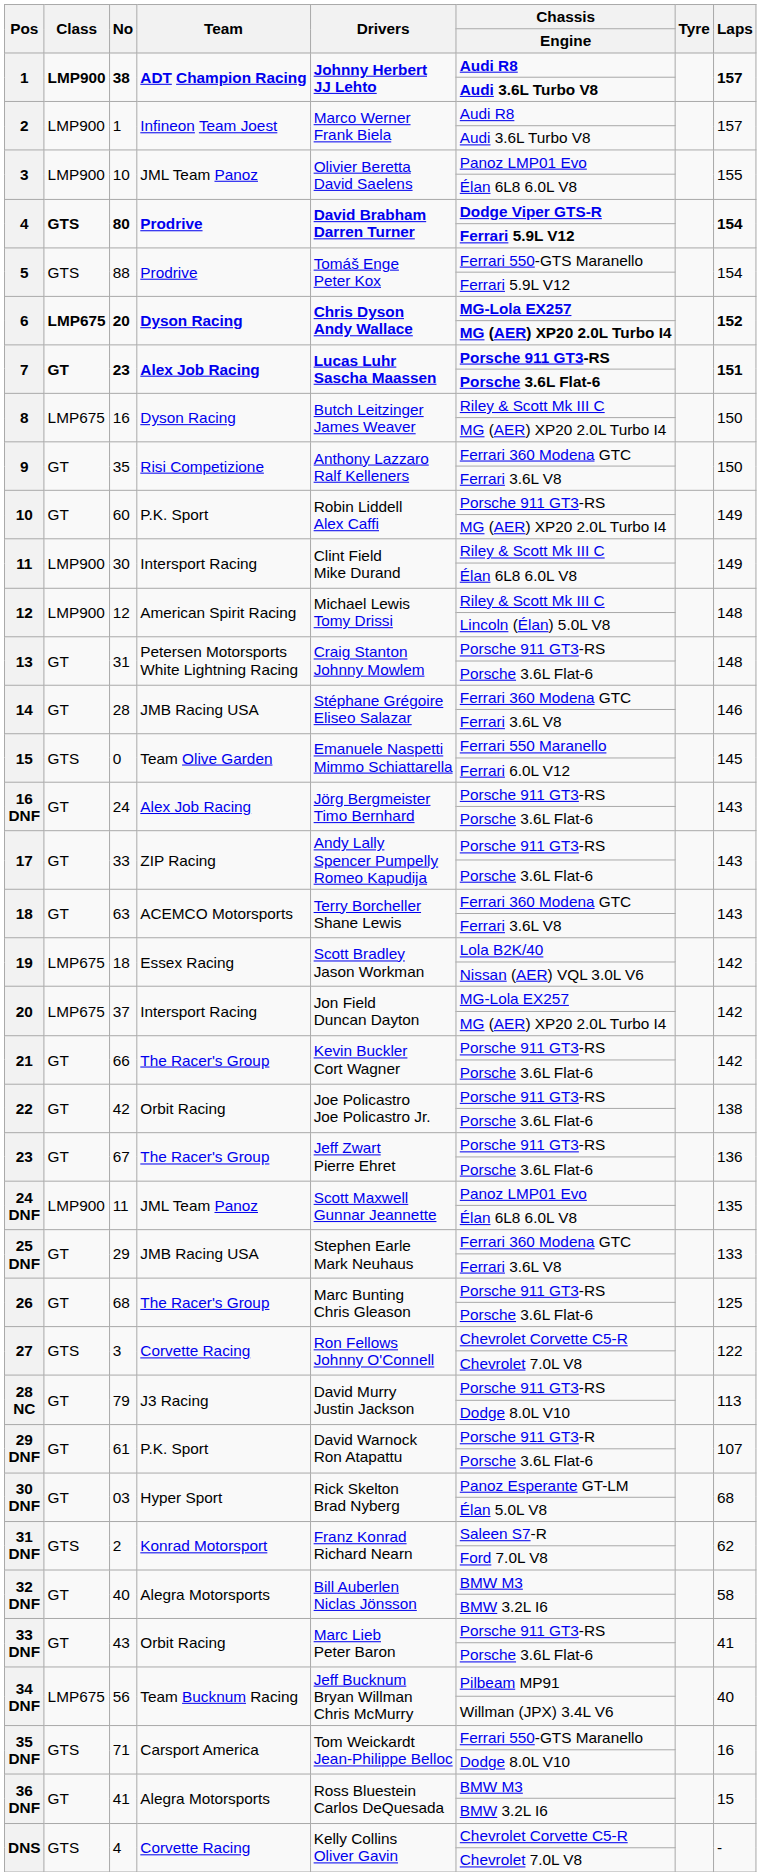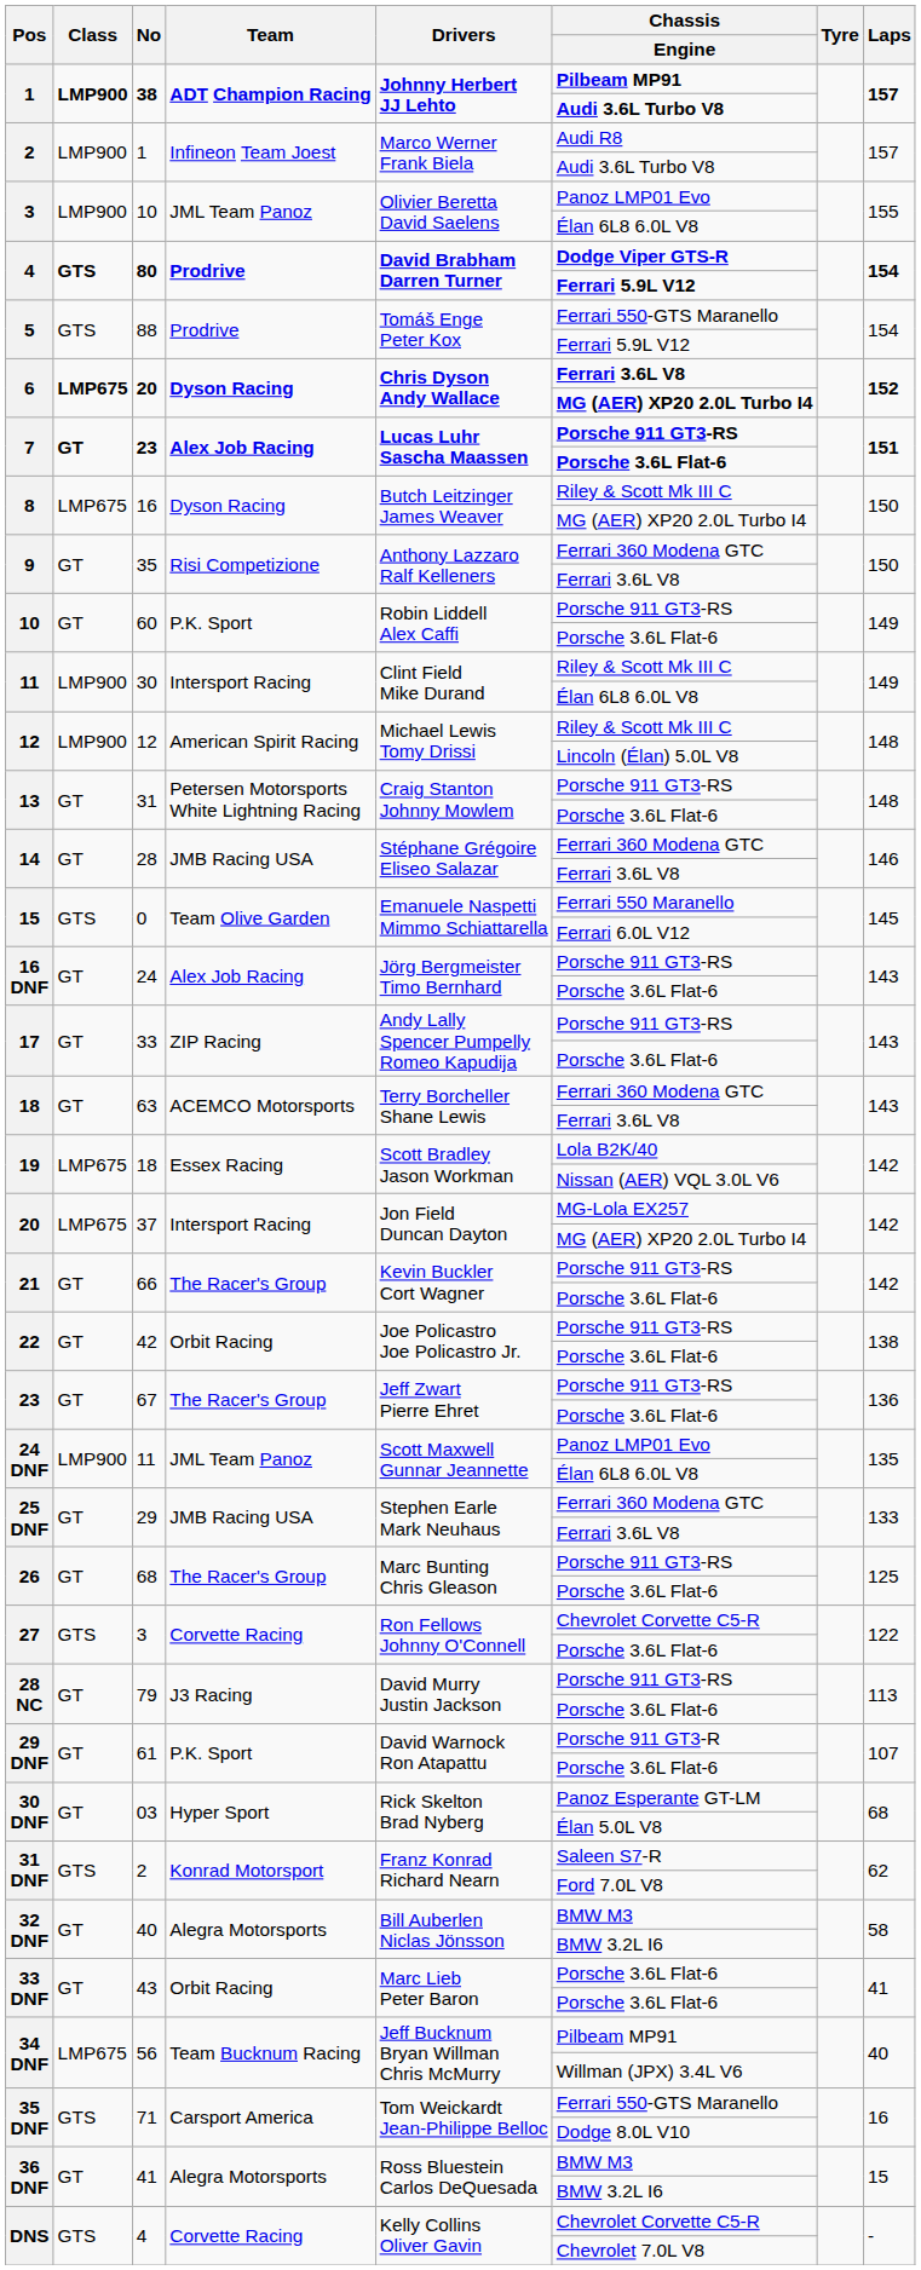row 3 | Chassis / Engine: Audi R8 -> Pilbeam MP91
row 13 | Chassis / Engine: MG-Lola EX257 -> Ferrari 3.6L V8
row 22 | Chassis / Engine: MG (AER) XP20 2.0L Turbo I4 -> Porsche 3.6L Flat-6
row 56 | Chassis / Engine: Chevrolet 7.0L V8 -> Porsche 3.6L Flat-6
row 58 | Chassis / Engine: Dodge 8.0L V10 -> Porsche 3.6L Flat-6
row 67 | Chassis / Engine: Porsche 911 GT3-RS -> Porsche 3.6L Flat-6
